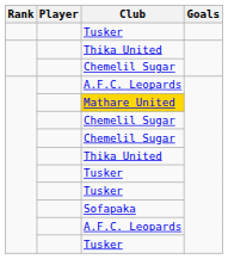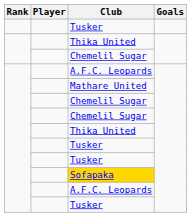Mathare United | Club: gold background -> no background
Sofapaka | Club: no background -> gold background
